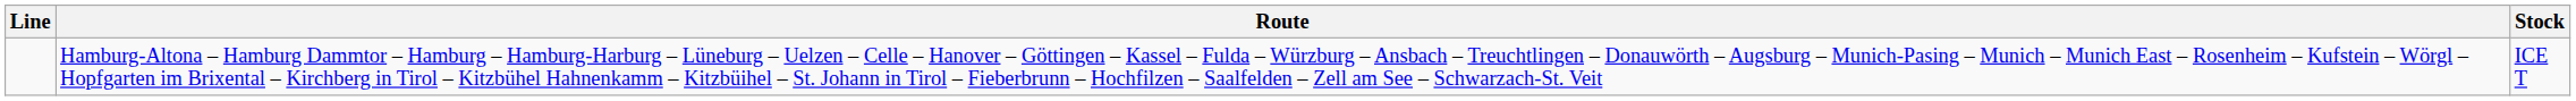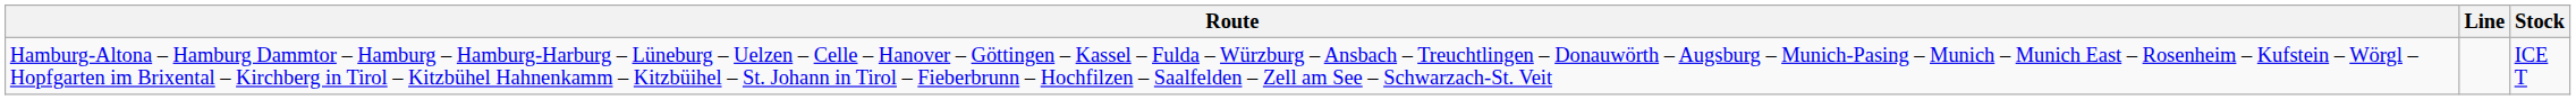columns swapped: Line <-> Route
